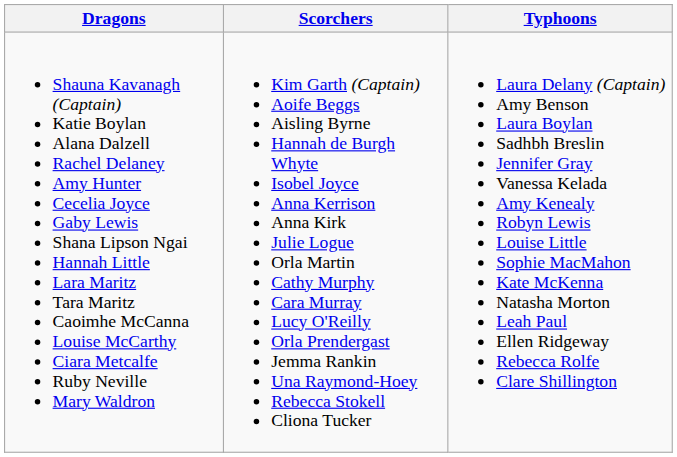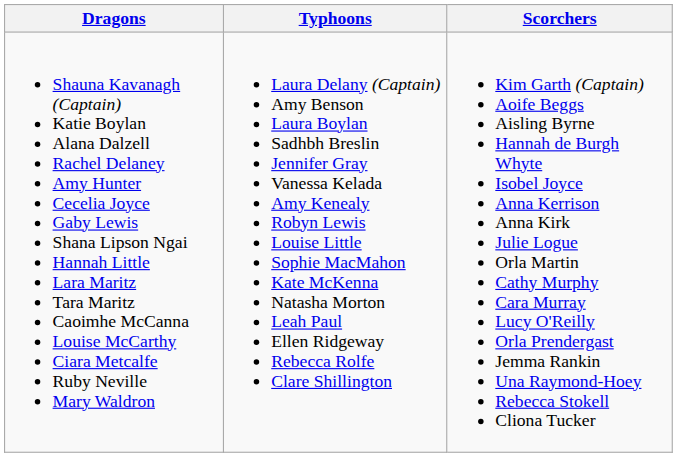columns swapped: Scorchers <-> Typhoons
